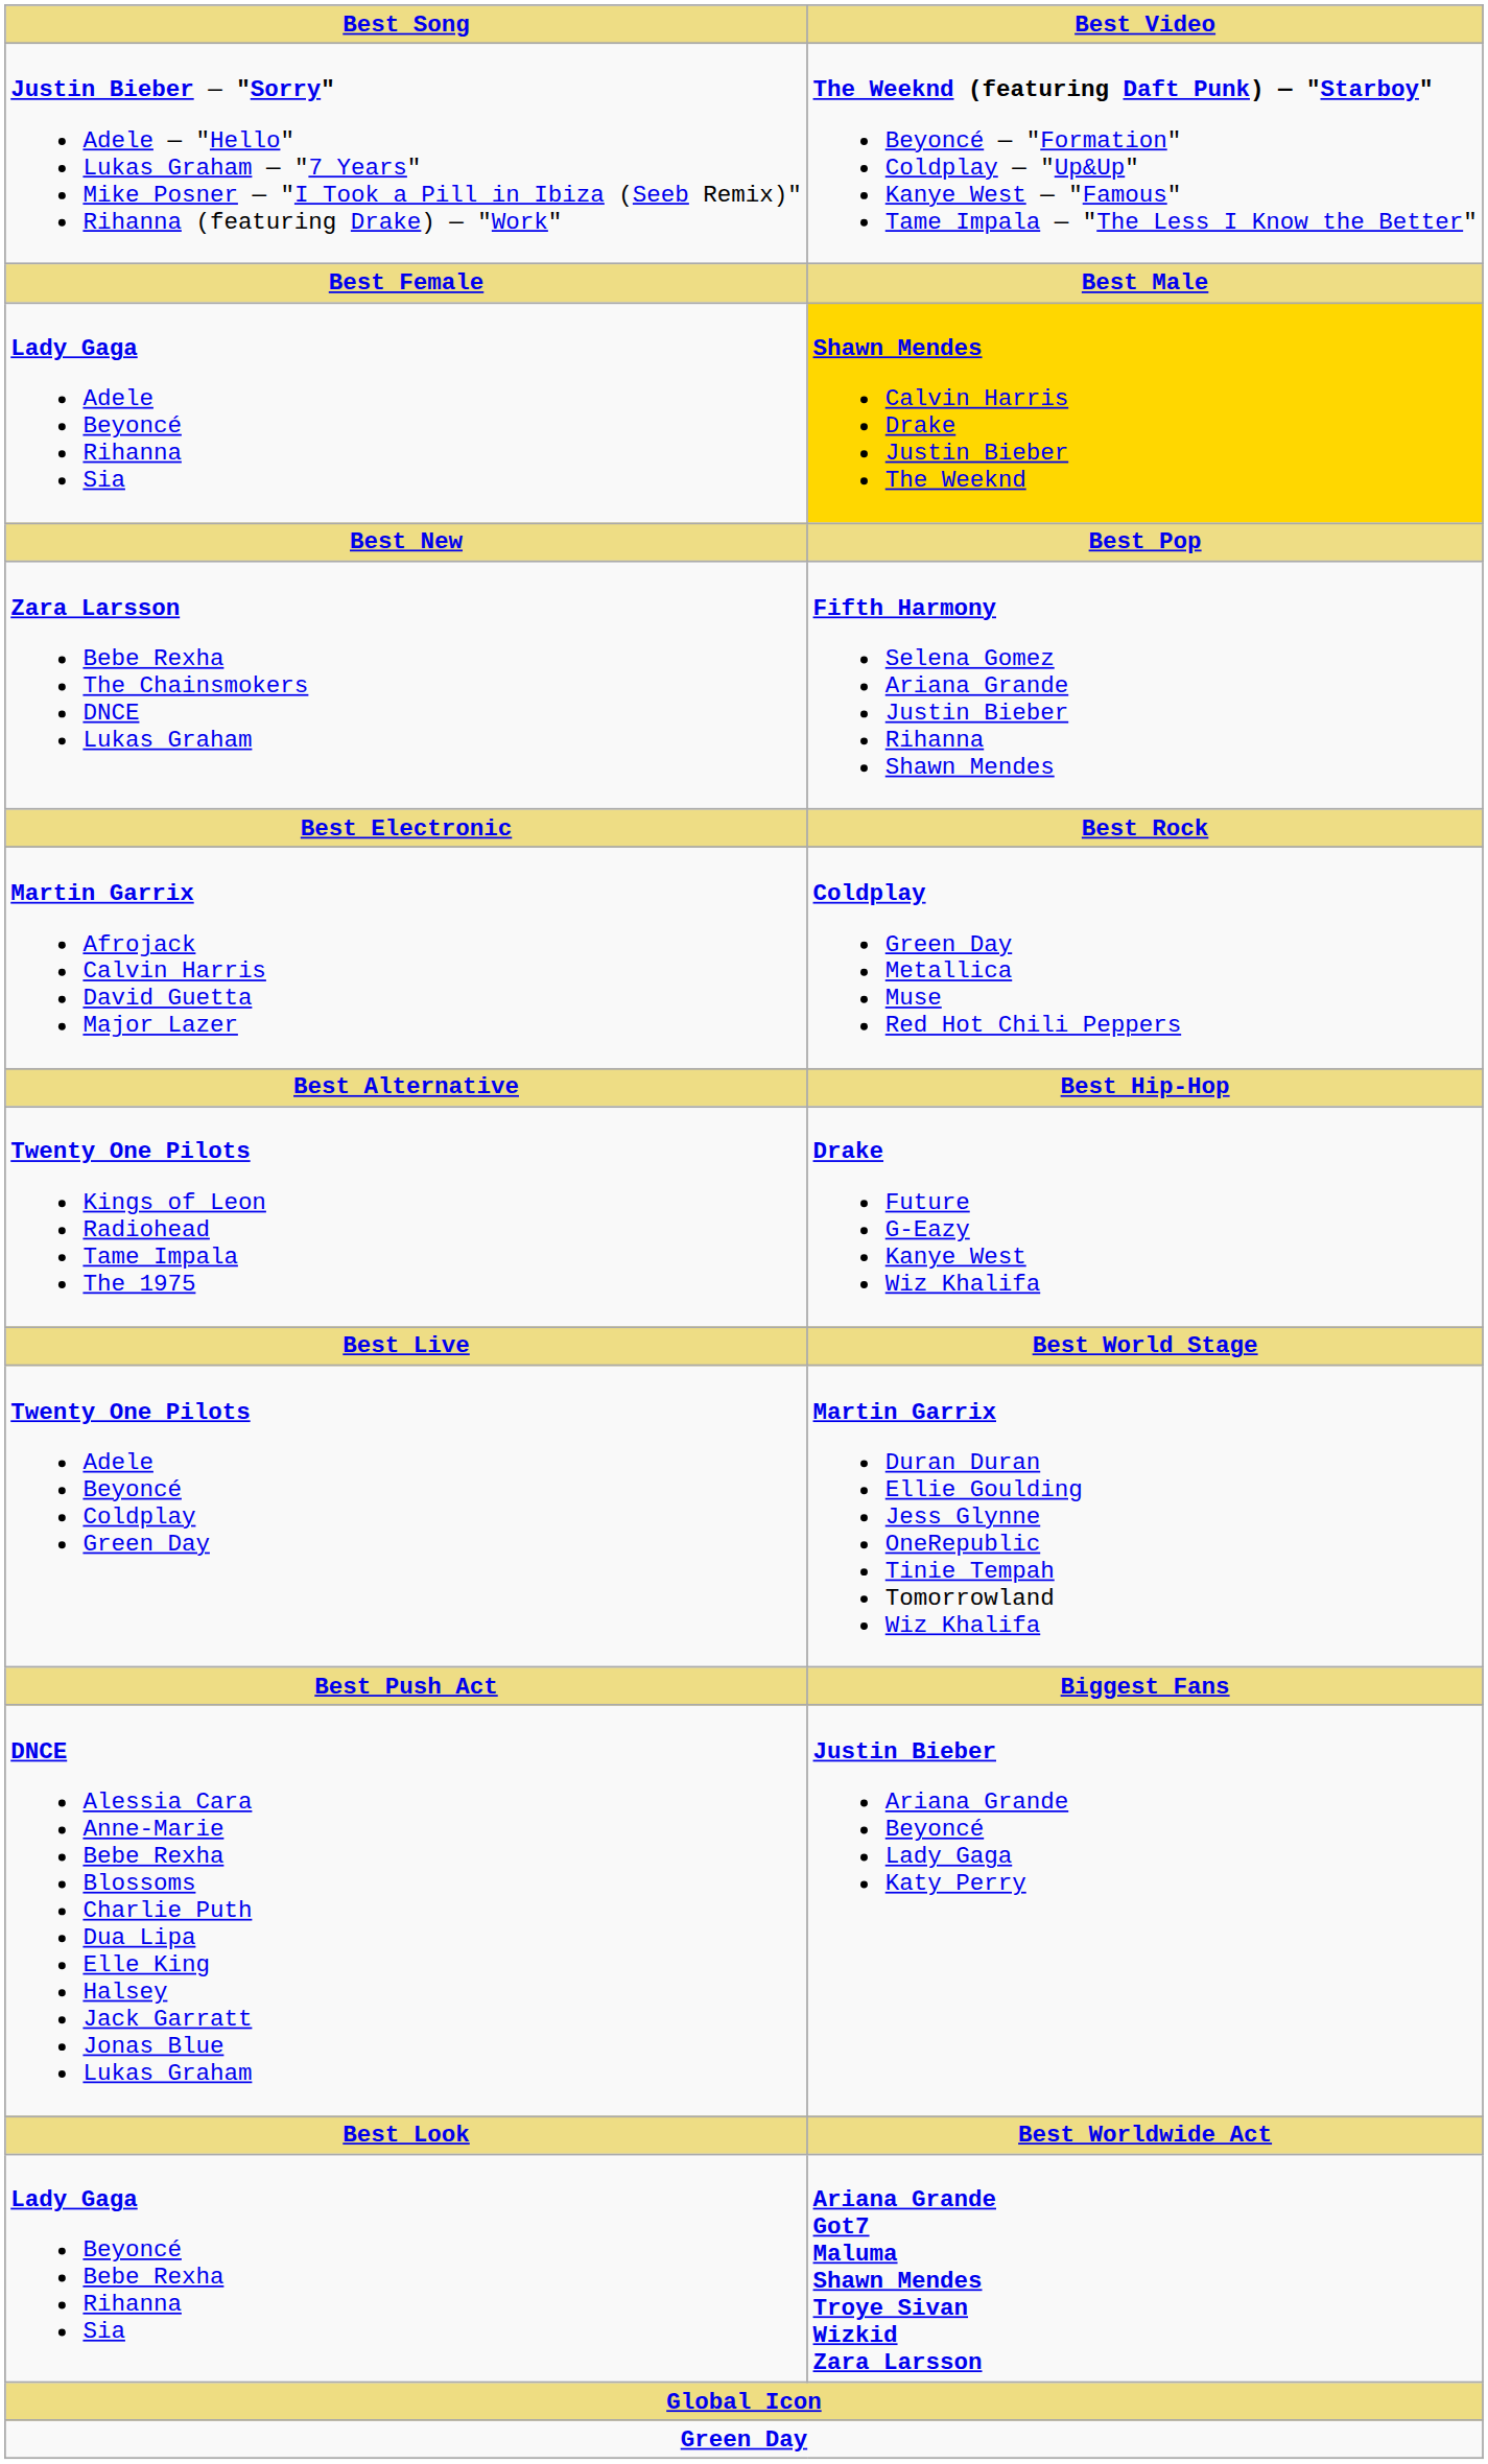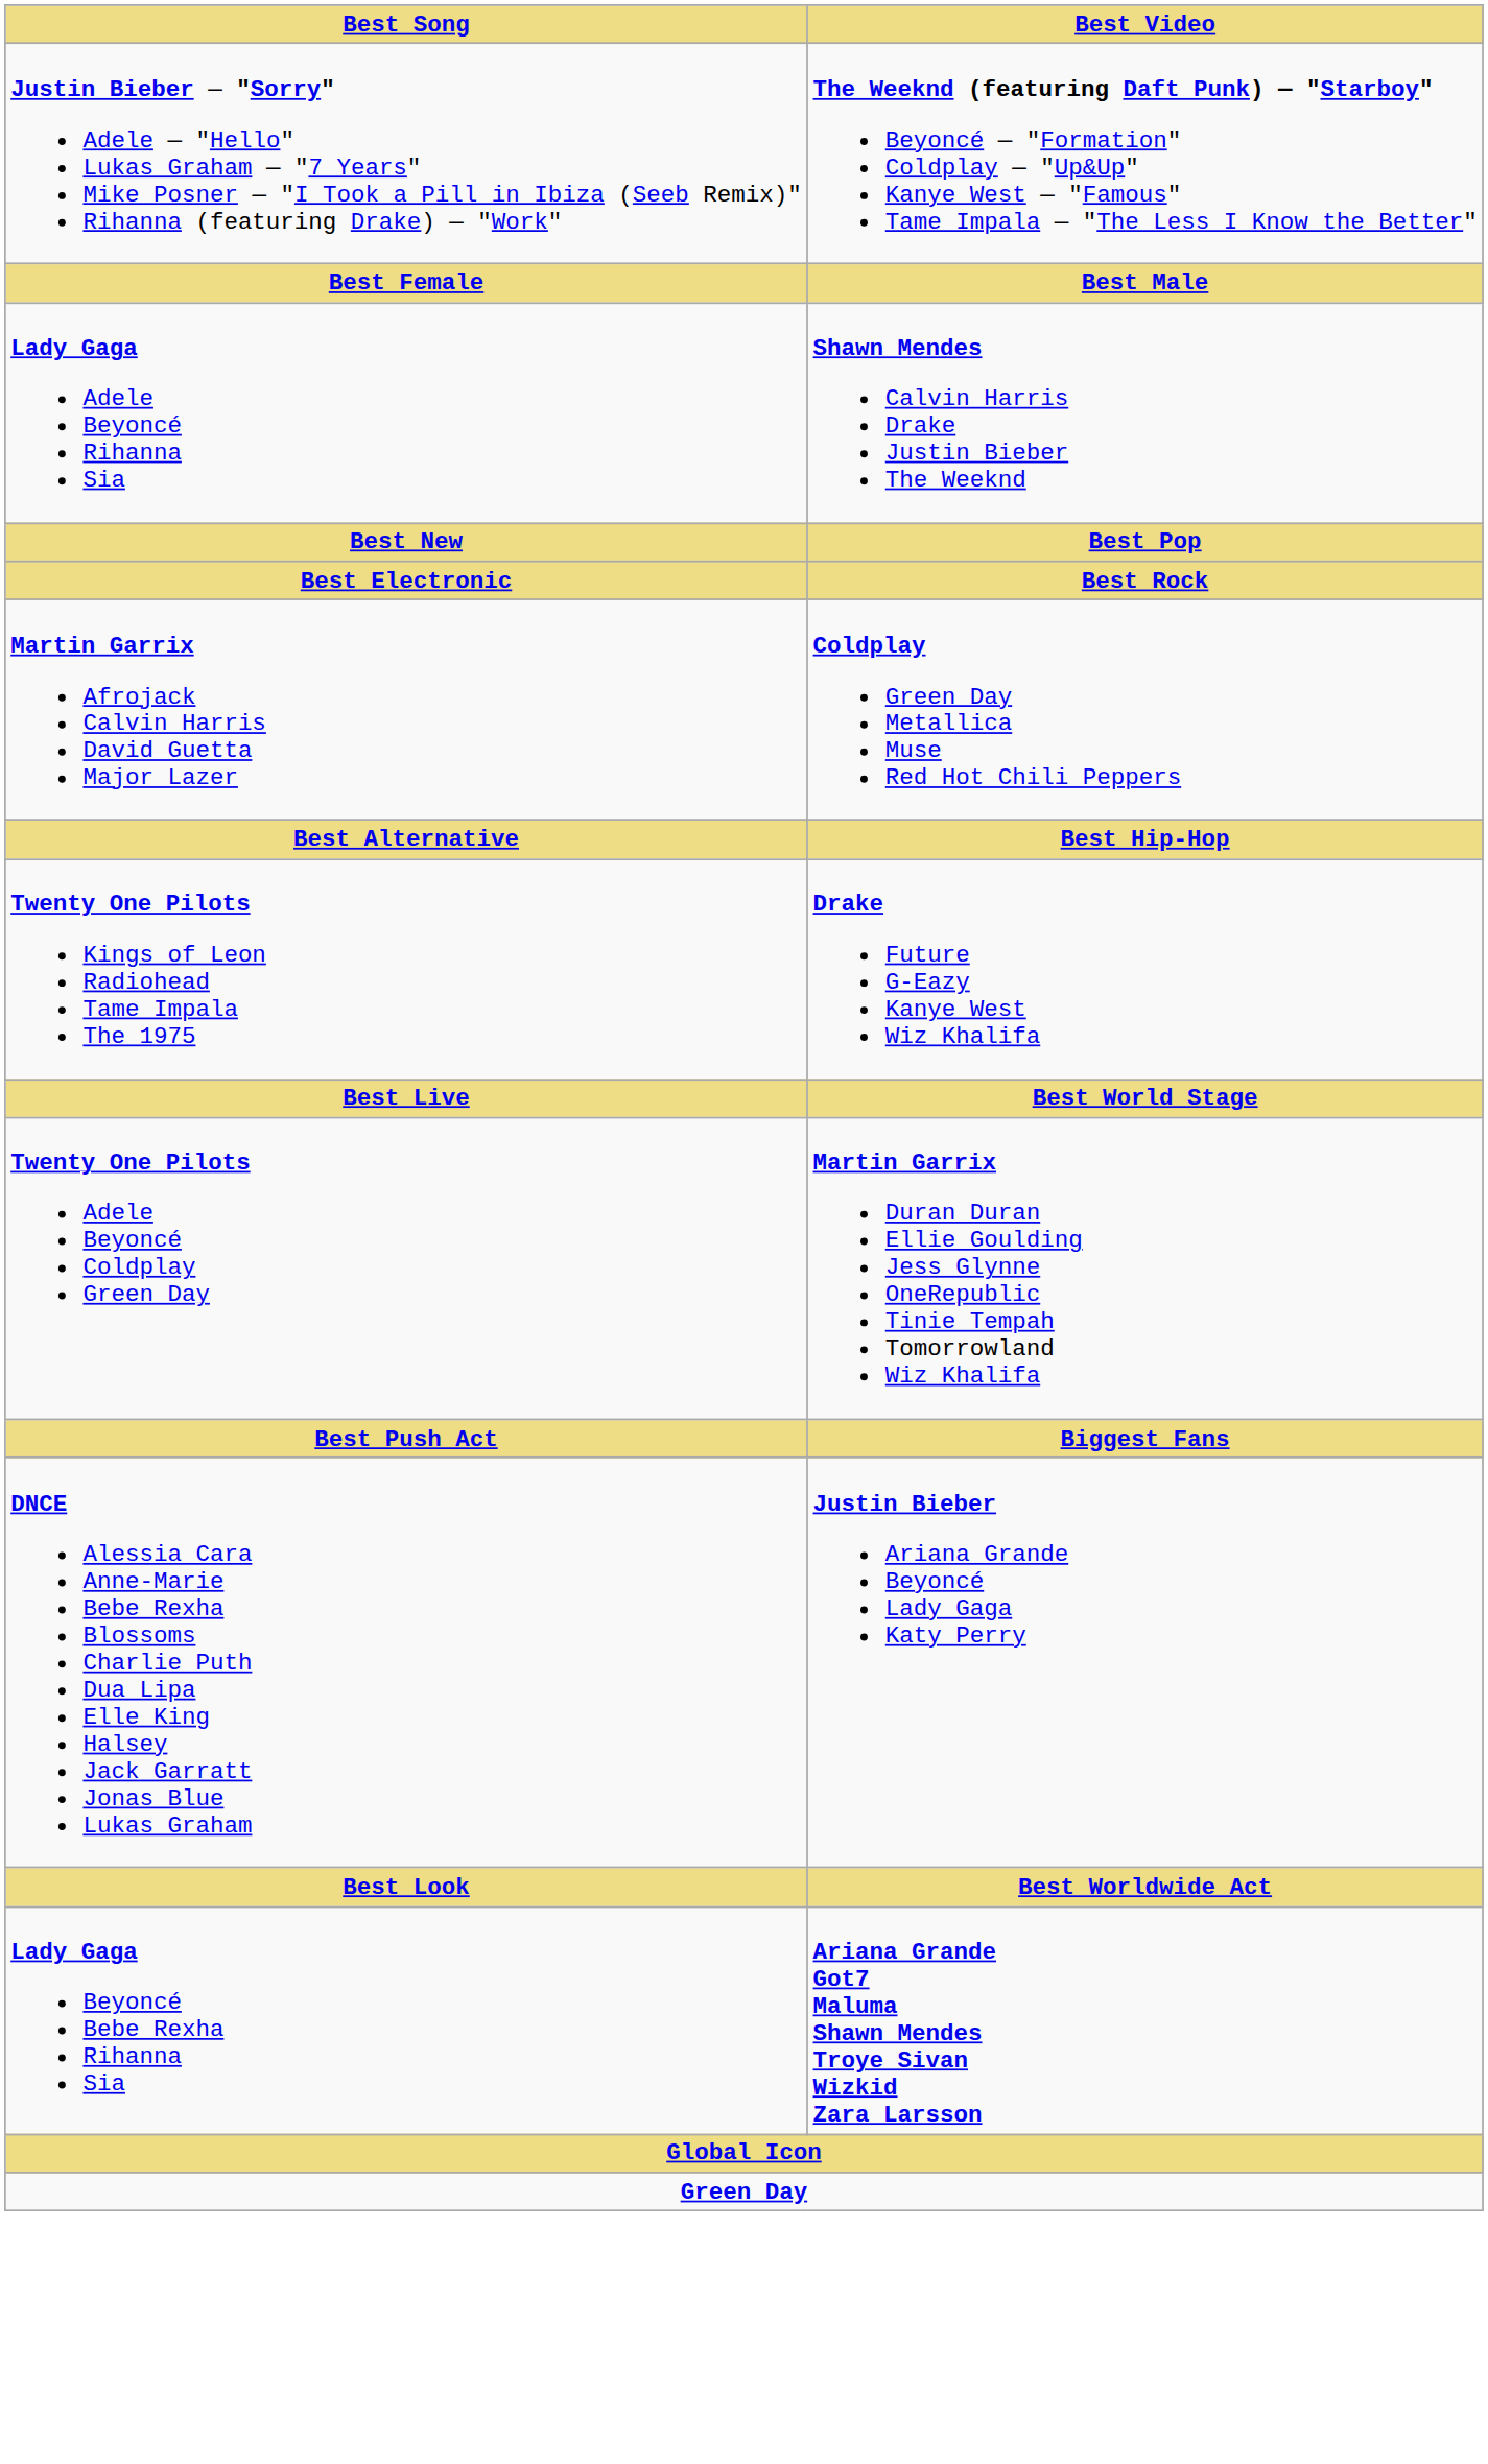Lady Gaga Adele Beyoncé Rihanna Sia | Best Video: gold background -> no background
- row: Zara Larsson Bebe Rexha The Chainsmokers DNCE Lukas Graham | Fifth Harmony Selena Gomez Ariana Grande Justin Bieber Rihanna Shawn Mendes
